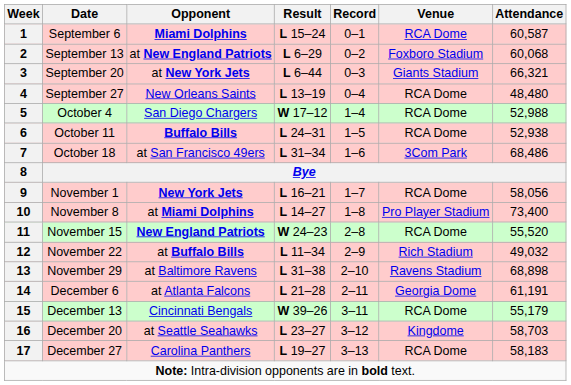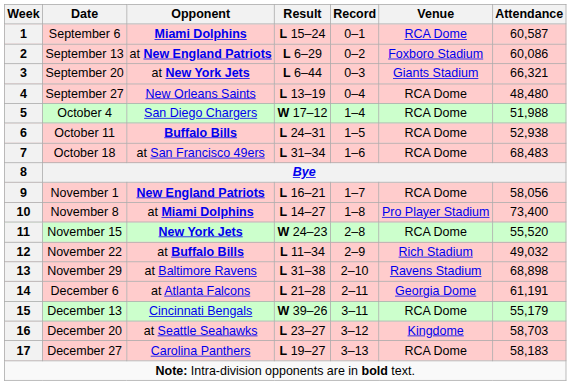2 | Attendance: 60,068 -> 60,086
5 | Attendance: 52,988 -> 51,988
7 | Venue: 3Com Park -> RCA Dome
7 | Attendance: 68,486 -> 68,483
9 | Opponent: New York Jets -> New England Patriots
11 | Opponent: New England Patriots -> New York Jets
